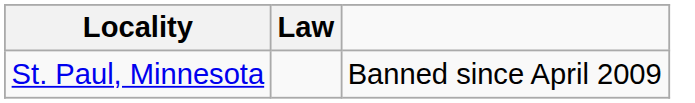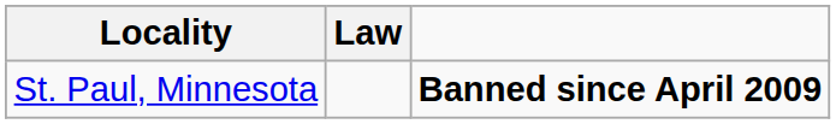St. Paul, Minnesota | column 3: normal -> bold
